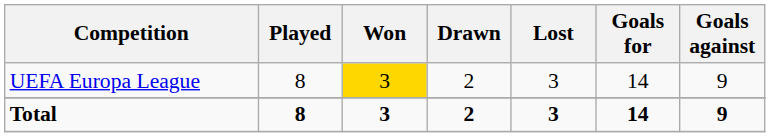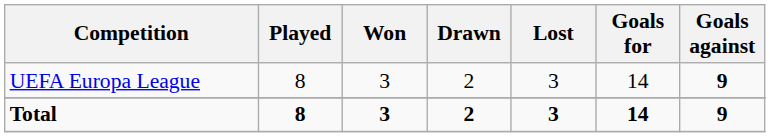UEFA Europa League | Won: gold background -> no background
UEFA Europa League | Goals against: normal -> bold
